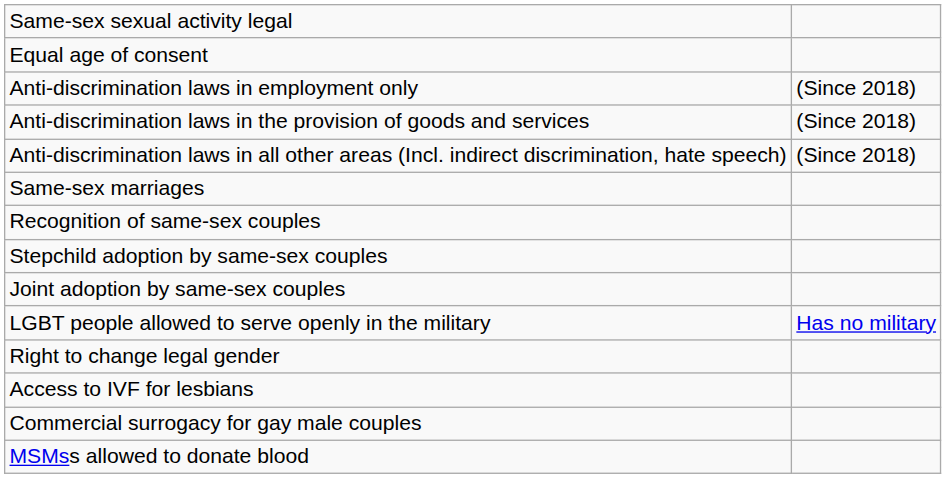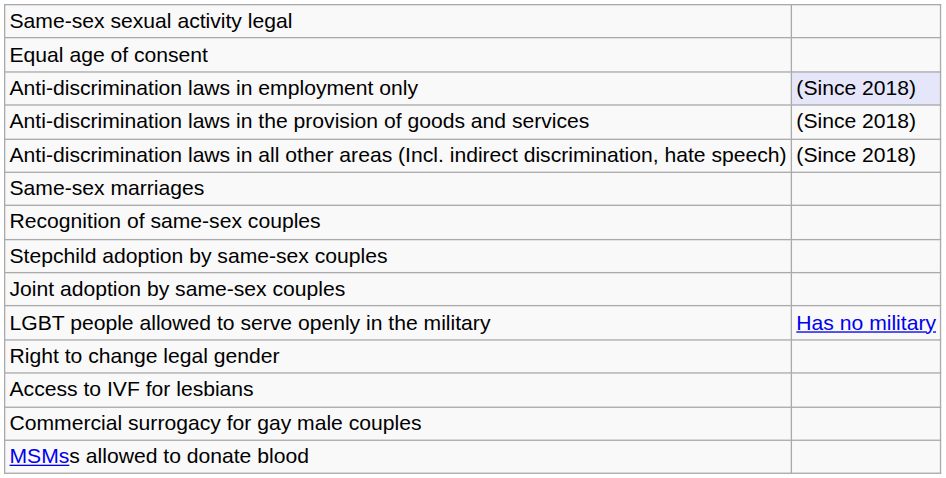Anti-discrimination laws in employment only | column 2: no background -> lavender background
